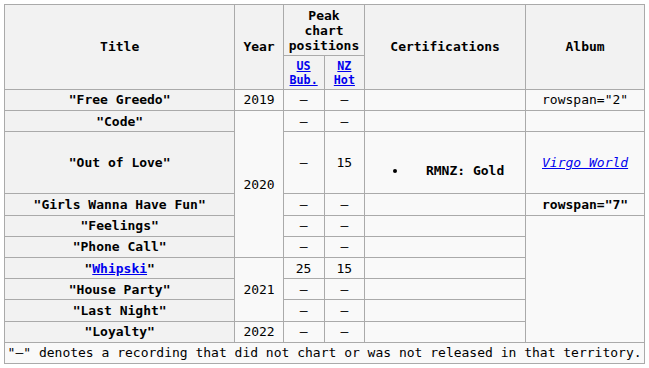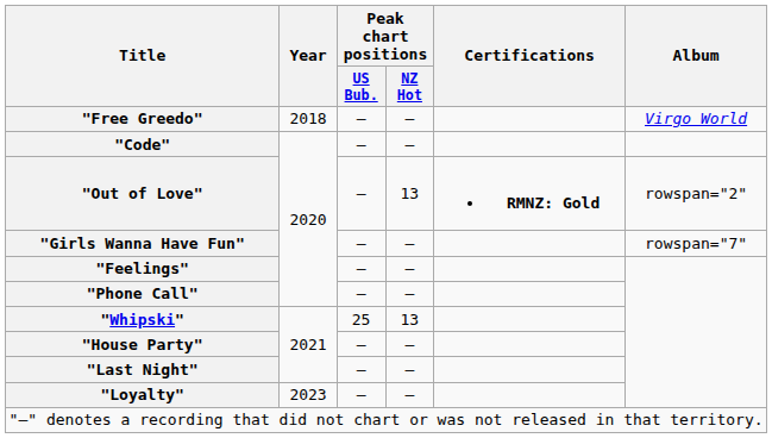"Free Greedo" | Year: 2019 -> 2018
"Free Greedo" | Album: rowspan="2" -> Virgo World
"Out of Love" | Peak chart positions / NZ Hot: 15 -> 13
"Out of Love" | Album: Virgo World -> rowspan="2"
"Girls Wanna Have Fun" | Album: bold -> normal
"Whipski" | Peak chart positions / NZ Hot: 15 -> 13
"Loyalty" | Year: 2022 -> 2023
